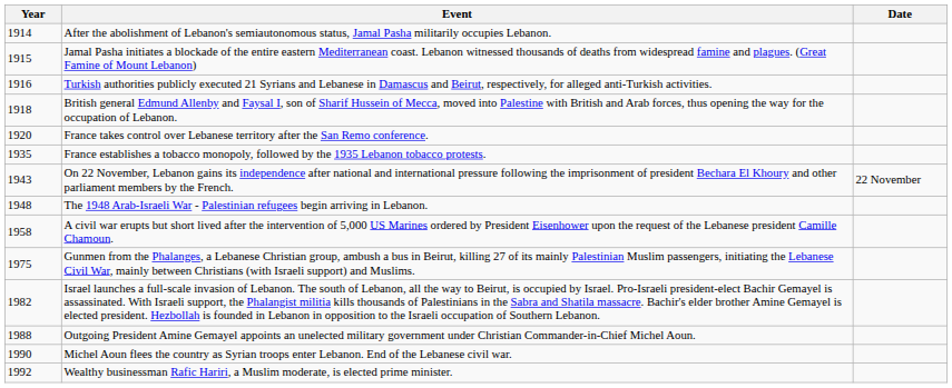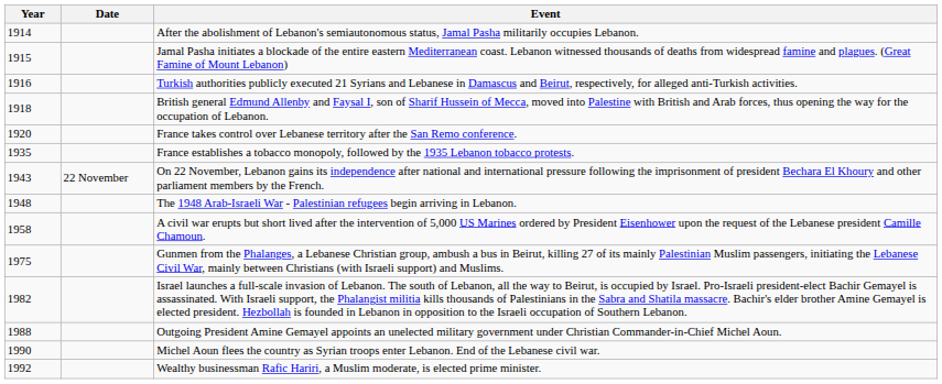columns swapped: Date <-> Event
